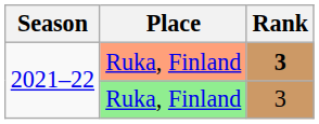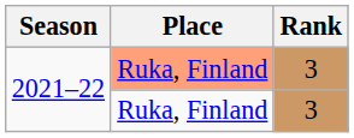row 2 | Rank: bold -> normal
row 3 | Place: lightgreen background -> no background
